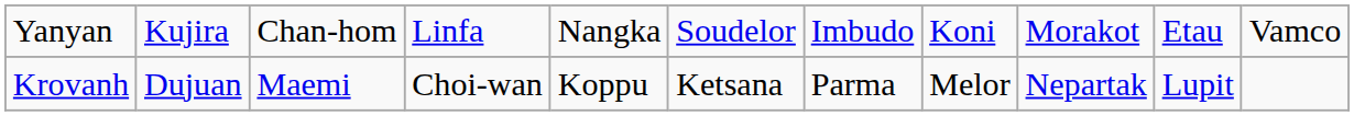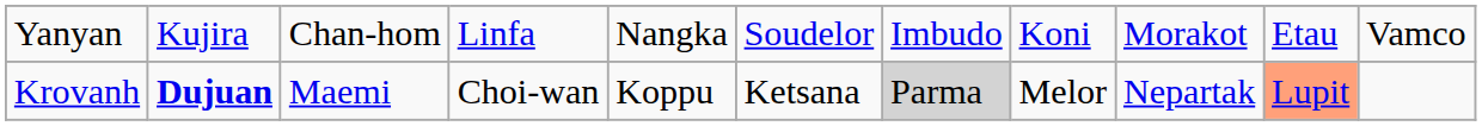Krovanh | column 2: normal -> bold
Krovanh | column 7: no background -> lightgrey background
Krovanh | column 10: no background -> lightsalmon background
